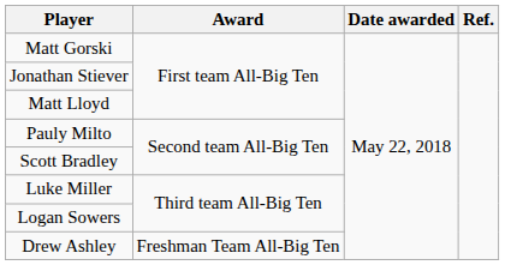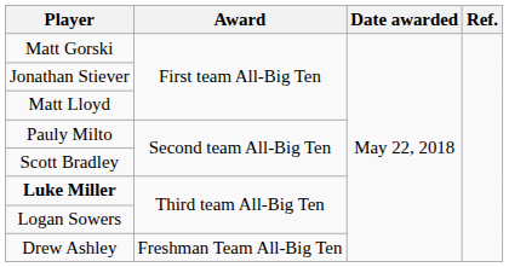row 7 | Player: normal -> bold
